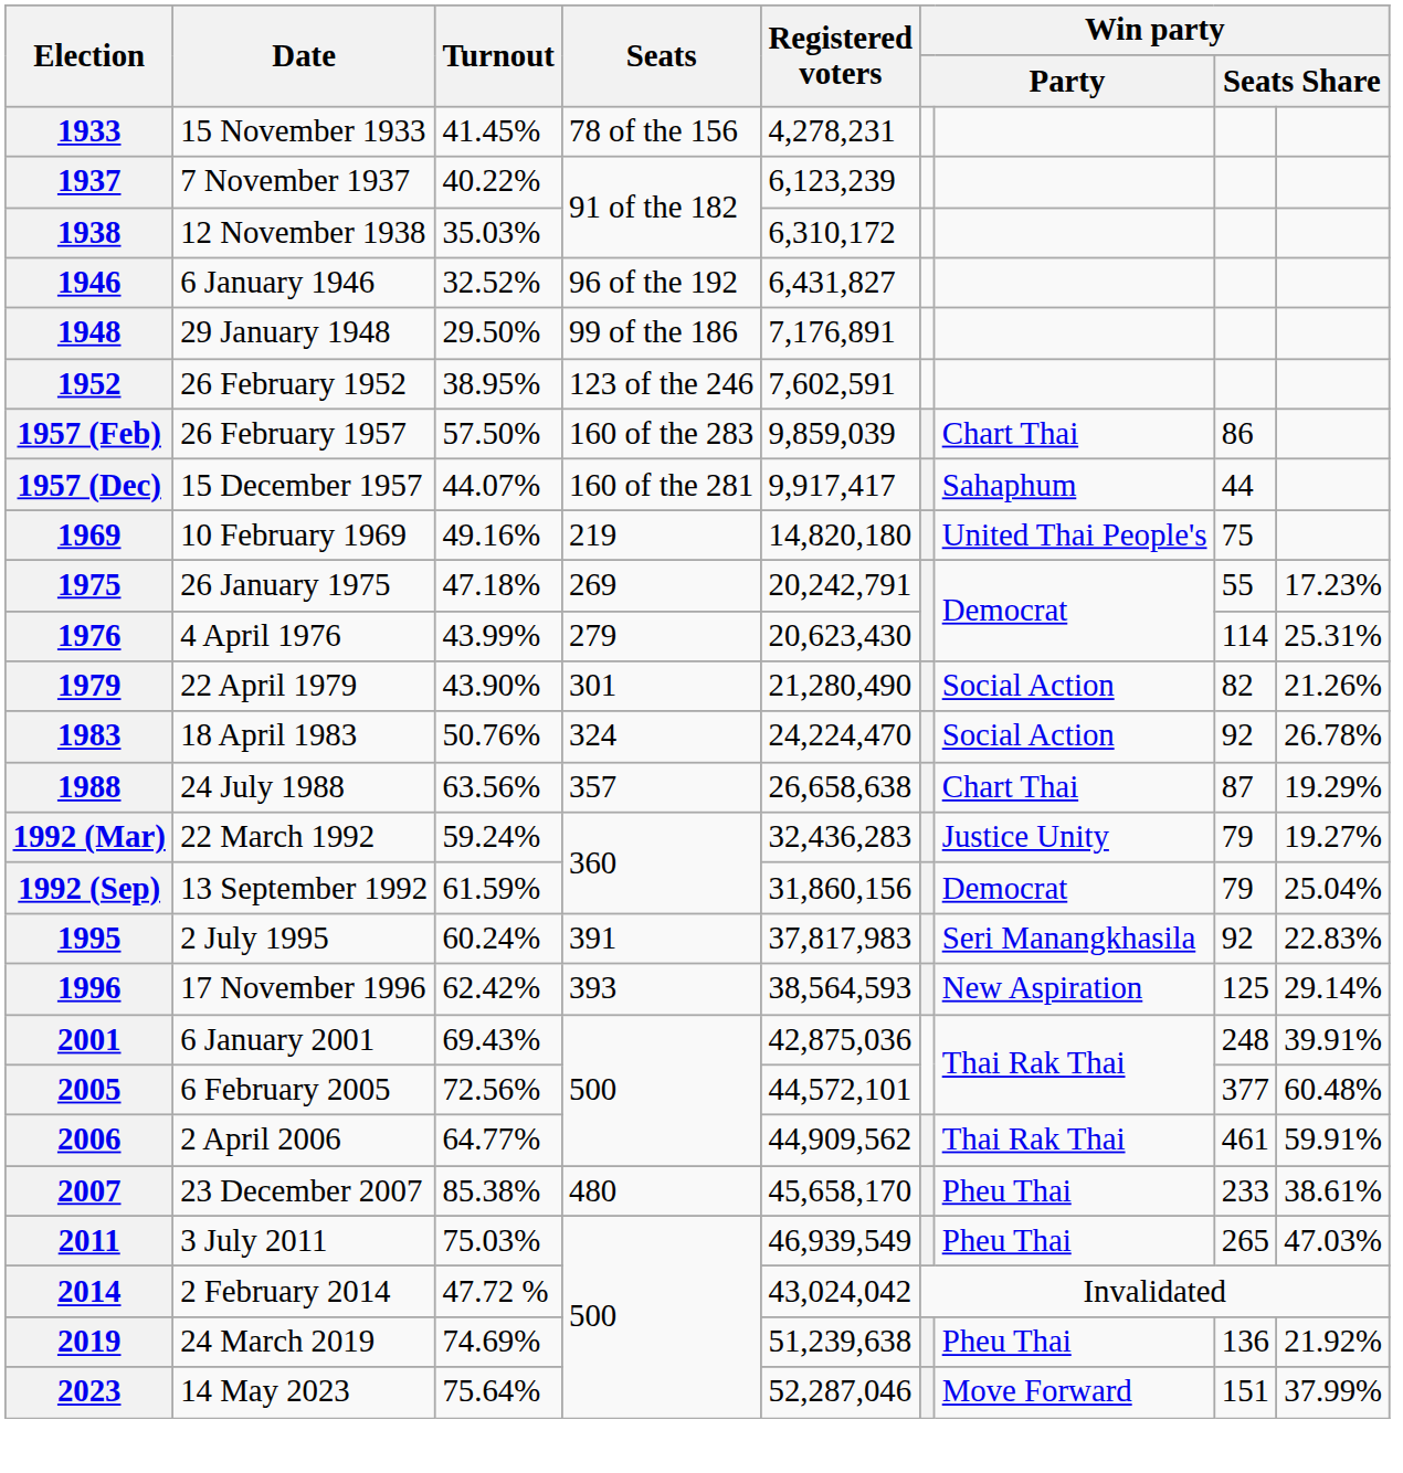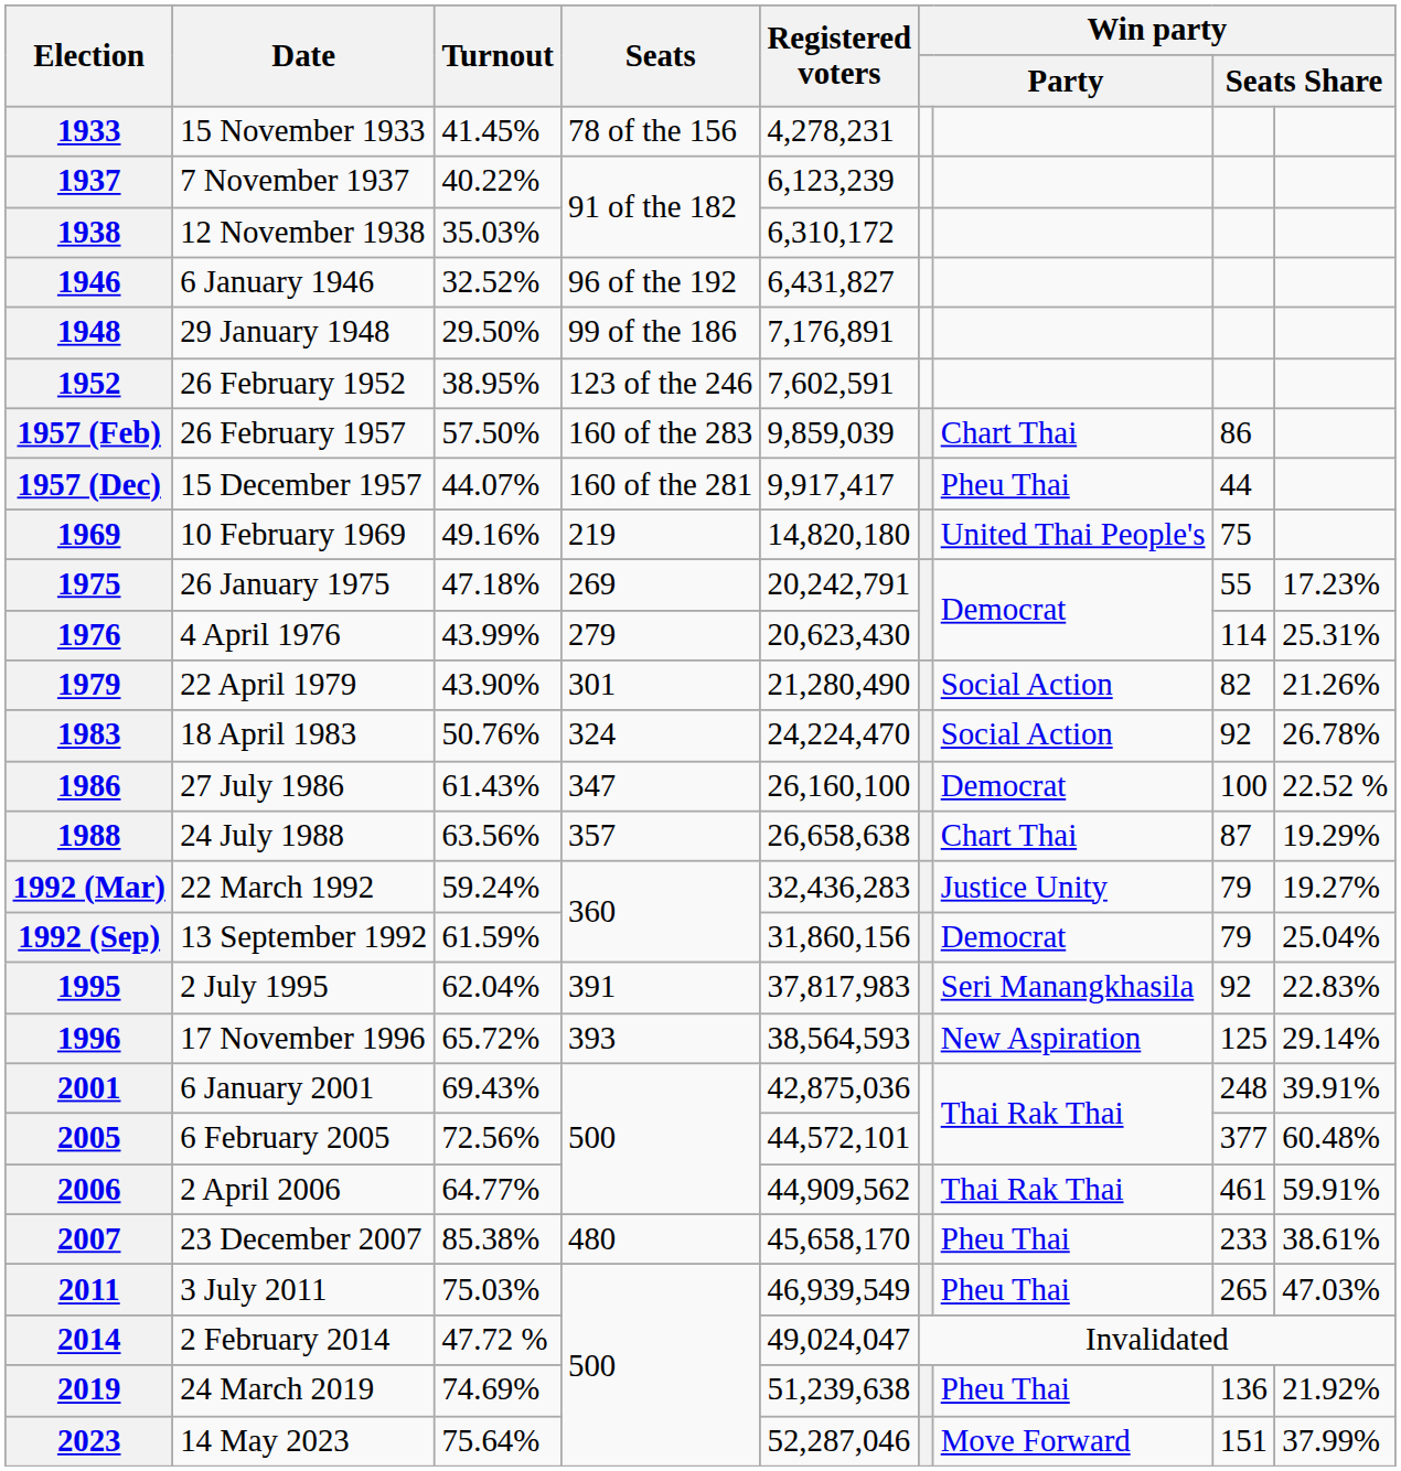1957 (Dec) | column 7: Sahaphum -> Pheu Thai
+ row: 1986 | 27 July 1986 | 61.43% | 347 | 26,160,100 | Democrat | 100 | 22.52 %
1995 | Turnout: 60.24% -> 62.04%
1996 | Turnout: 62.42% -> 65.72%
2014 | Registered voters: 43,024,042 -> 49,024,047
